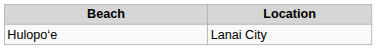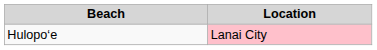Hulopo‘e | Location: no background -> pink background
